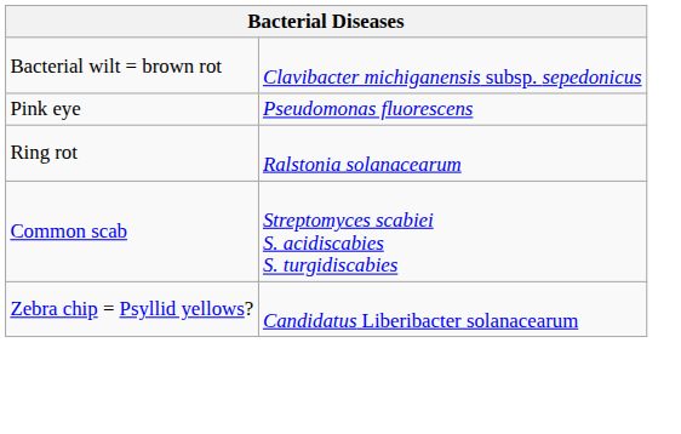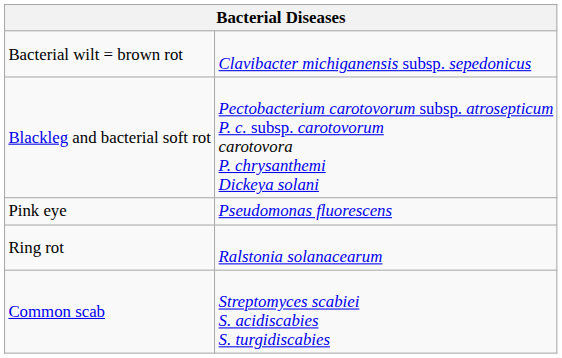+ row: Blackleg and bacterial soft rot | Pectobacterium carotovorum subsp. atrosepticum P. c. subsp. carotovorum carotovora P. chrysanthemi Dickeya solani
- row: Zebra chip = Psyllid yellows? | Candidatus Liberibacter solanacearum
